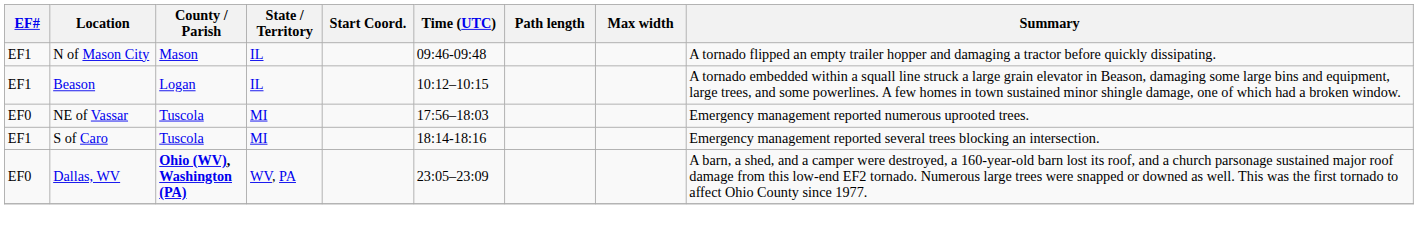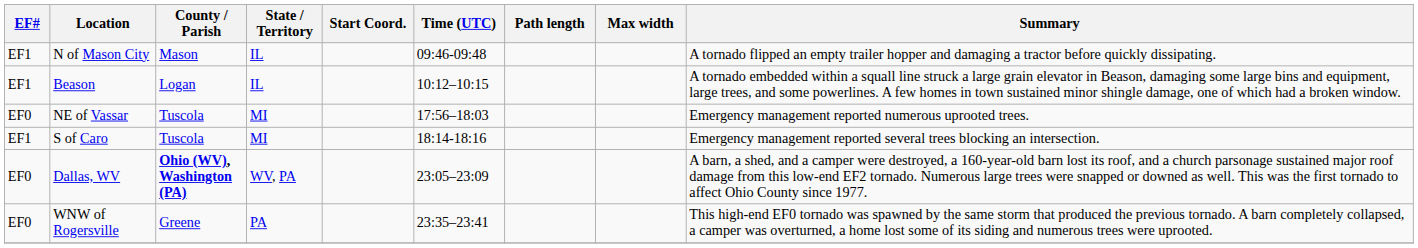+ row: EF0 | WNW of Rogersville | Greene | PA | 23:35–23:41 | This high-end EF0 tornado was spawned by the same storm that produced the previous tornado. A barn completely collapsed, a camper was overturned, a home lost some of its siding and numerous trees were uprooted.
